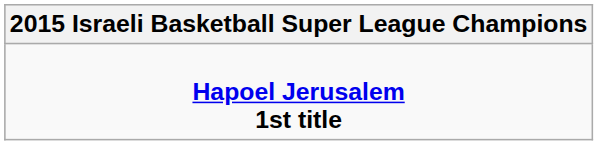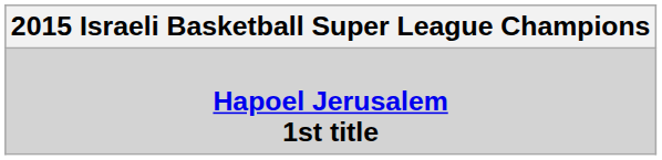row 2 | column 1: no background -> lightgrey background
